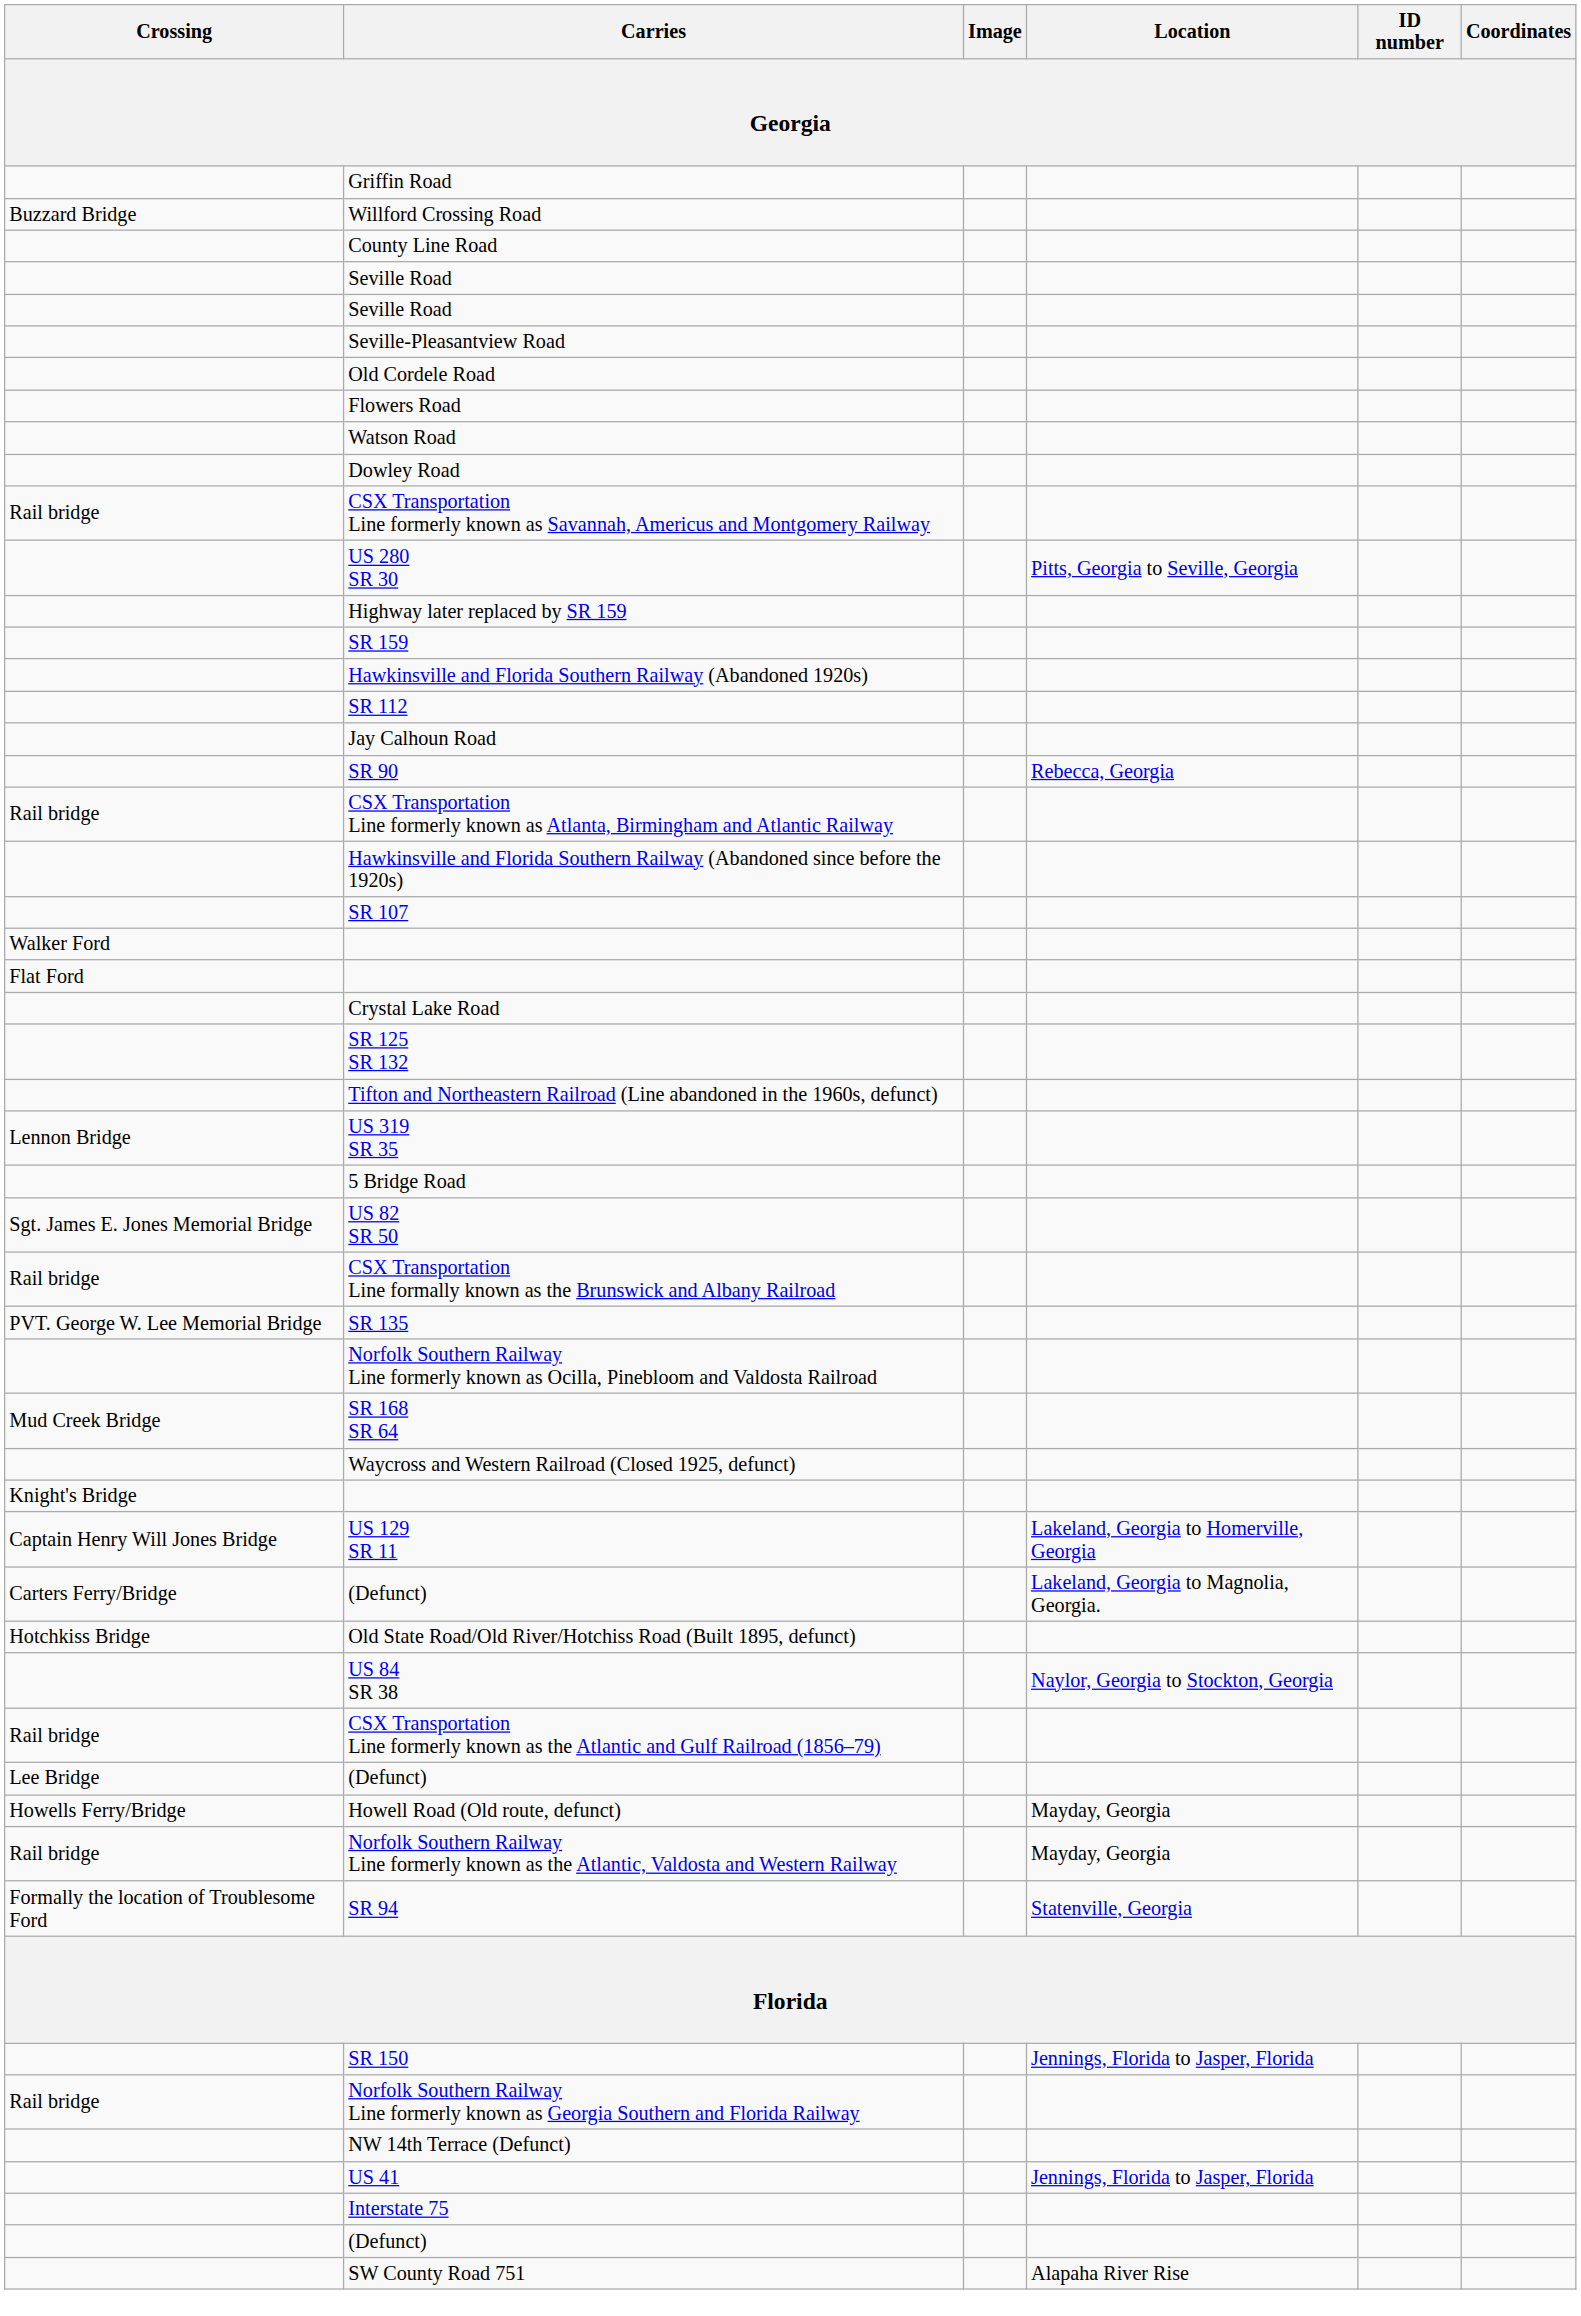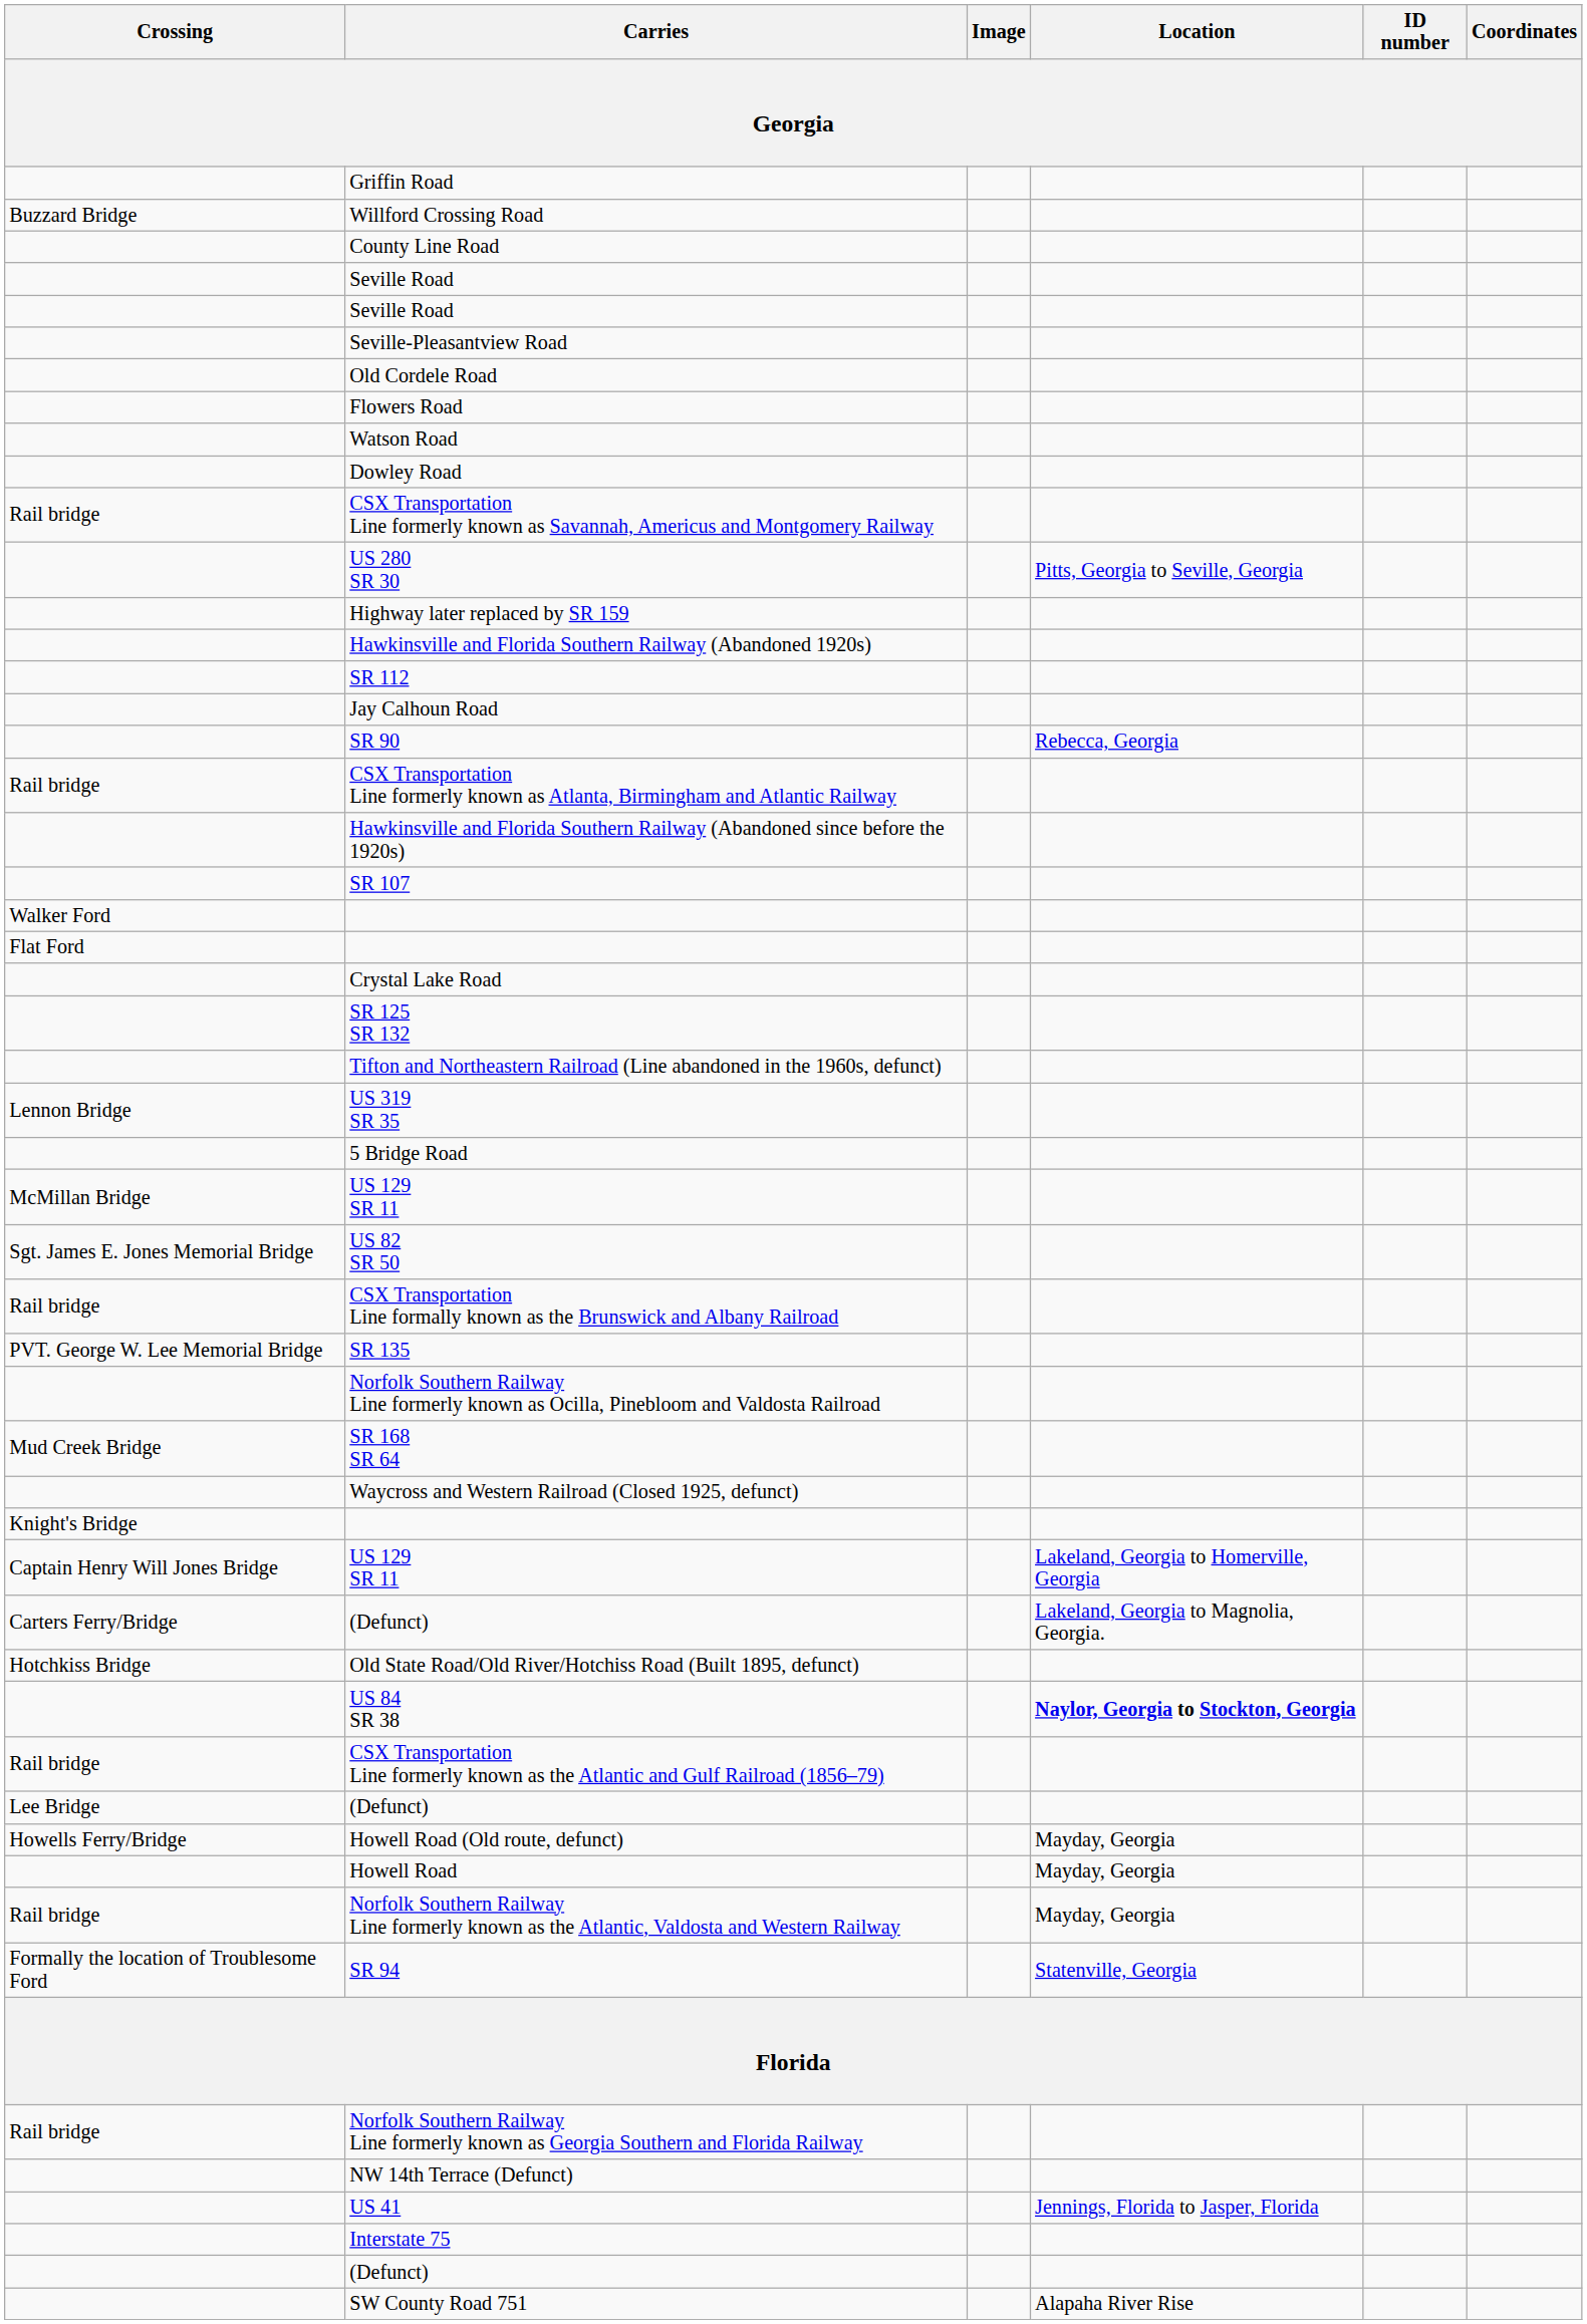- row: SR 159
+ row: McMillan Bridge | US 129 SR 11
US 84 SR 38 | Location: normal -> bold
+ row: Howell Road | Mayday, Georgia
- row: SR 150 | Jennings, Florida to Jasper, Florida
